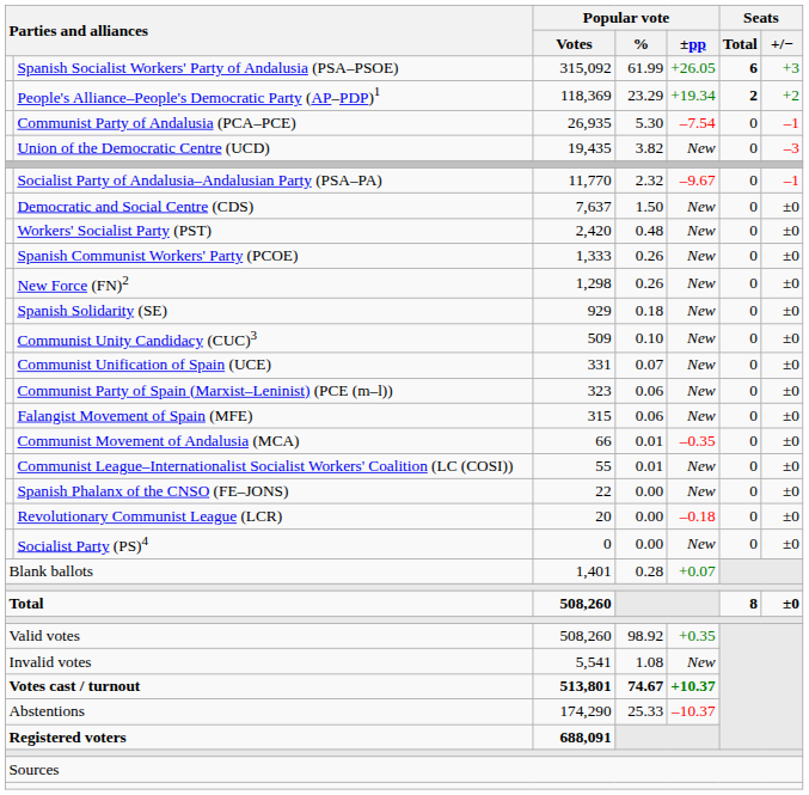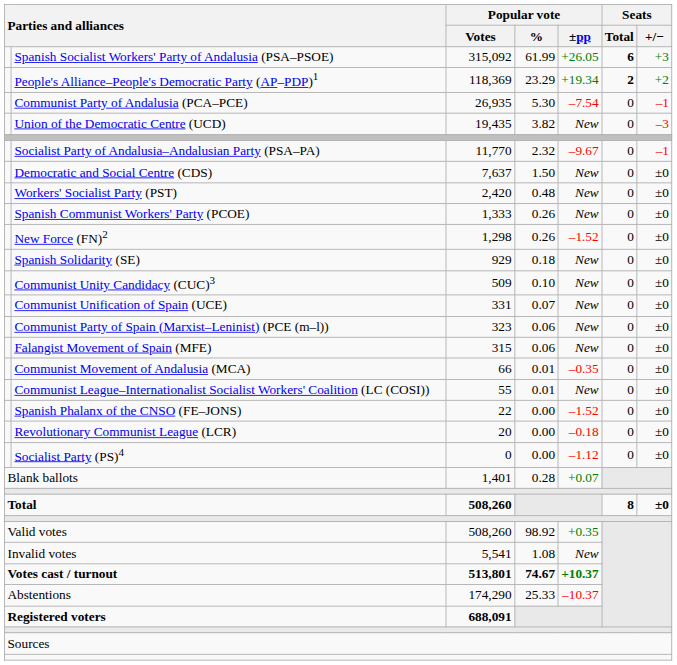New Force (FN)2 | Popular vote / ±pp: New -> –1.52
Spanish Phalanx of the CNSO (FE–JONS) | Popular vote / ±pp: New -> –1.52
Socialist Party (PS)4 | Popular vote / ±pp: New -> –1.12
